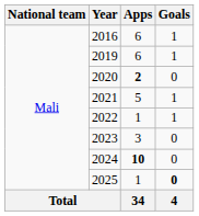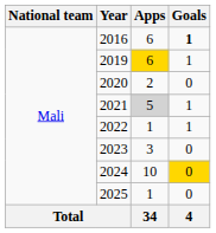2016 | Goals: normal -> bold
2019 | Apps: no background -> gold background
2020 | Apps: bold -> normal
2021 | Apps: no background -> lightgrey background
2024 | Apps: bold -> normal
2024 | Goals: no background -> gold background
2025 | Goals: bold -> normal
